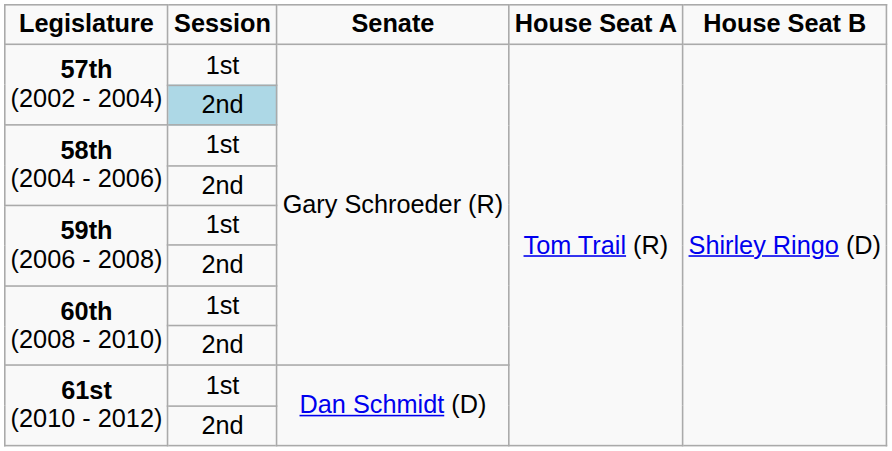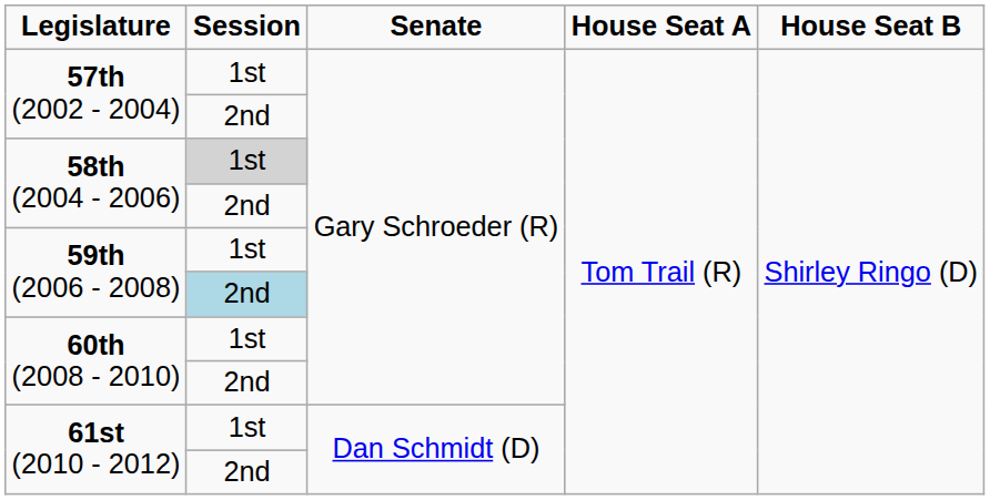57th (2002 - 2004) / 2nd | Session: lightblue background -> no background
58th (2004 - 2006) / 1st | Session: no background -> lightgrey background
59th (2006 - 2008) / 2nd | Session: no background -> lightblue background
